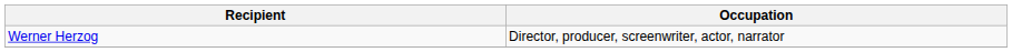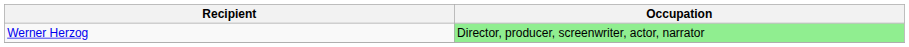Werner Herzog | Occupation: no background -> lightgreen background
